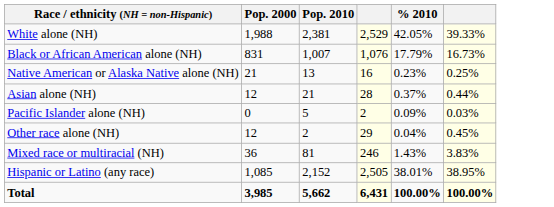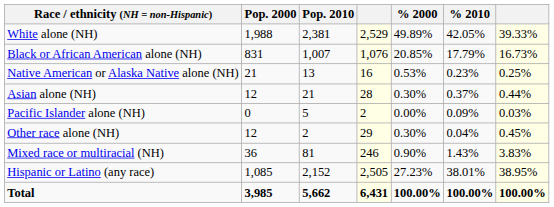+ column: % 2000 | 49.89% | 20.85% | 0.53% | 0.30% | 0.00% | 0.30% | 0.90% | 27.23% | 100.00%
